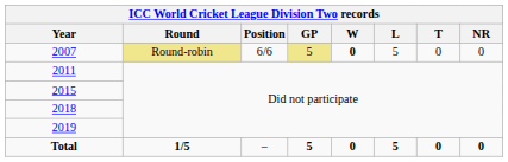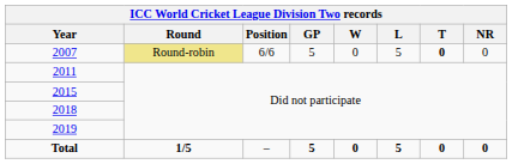2007 | GP: khaki background -> no background
2007 | W: bold -> normal
2007 | T: normal -> bold
